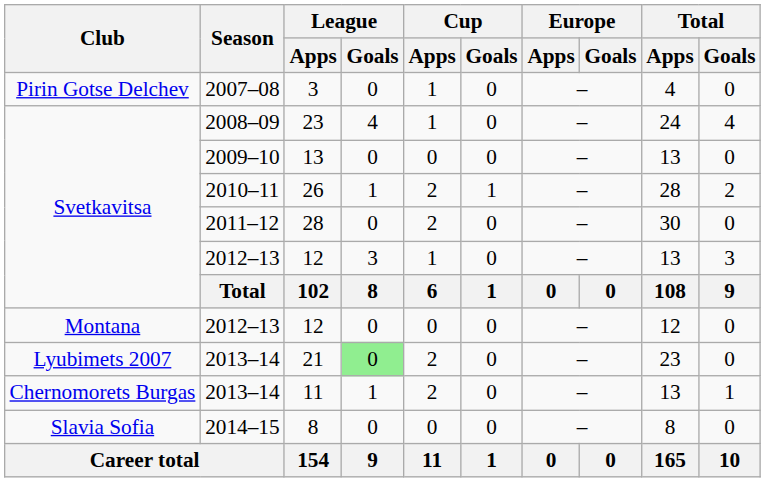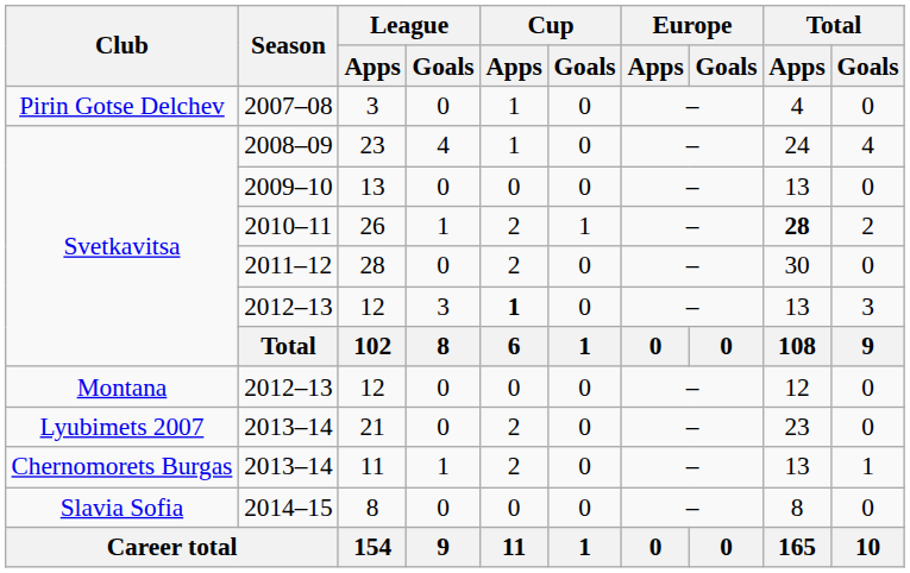26 | Total / Apps: normal -> bold
Svetkavitsa / 12 | Cup / Apps: normal -> bold
21 | League / Goals: lightgreen background -> no background
